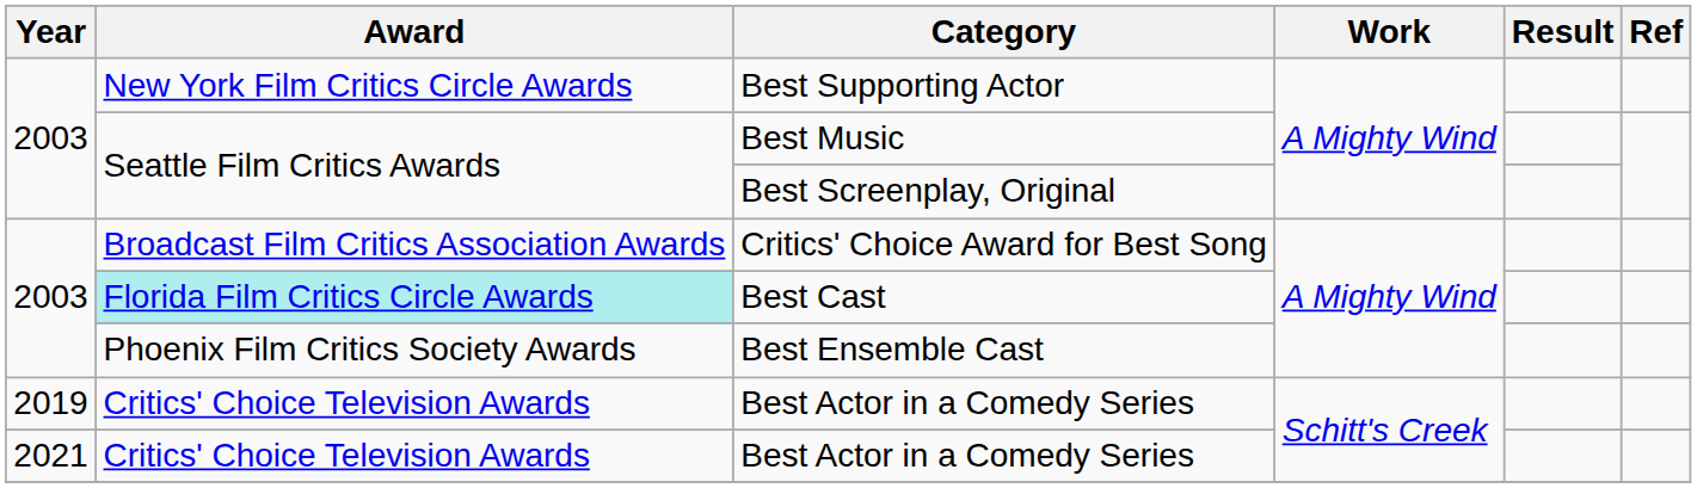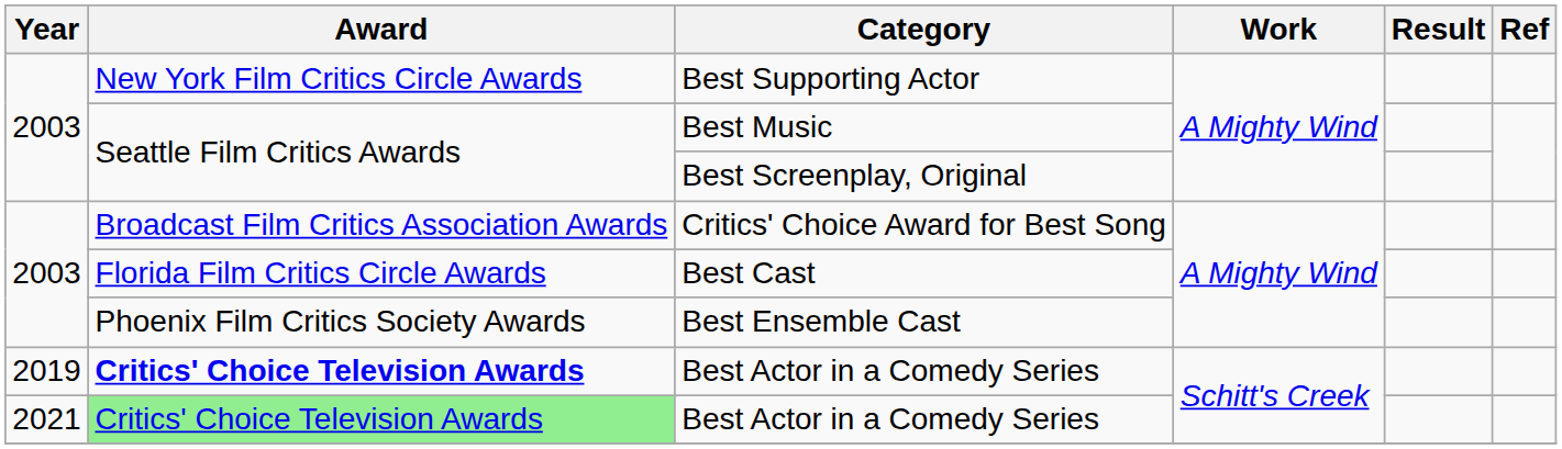Best Cast | Award: paleturquoise background -> no background
2019 / Best Actor in a Comedy Series | Award: normal -> bold
2021 / Best Actor in a Comedy Series | Award: no background -> lightgreen background
